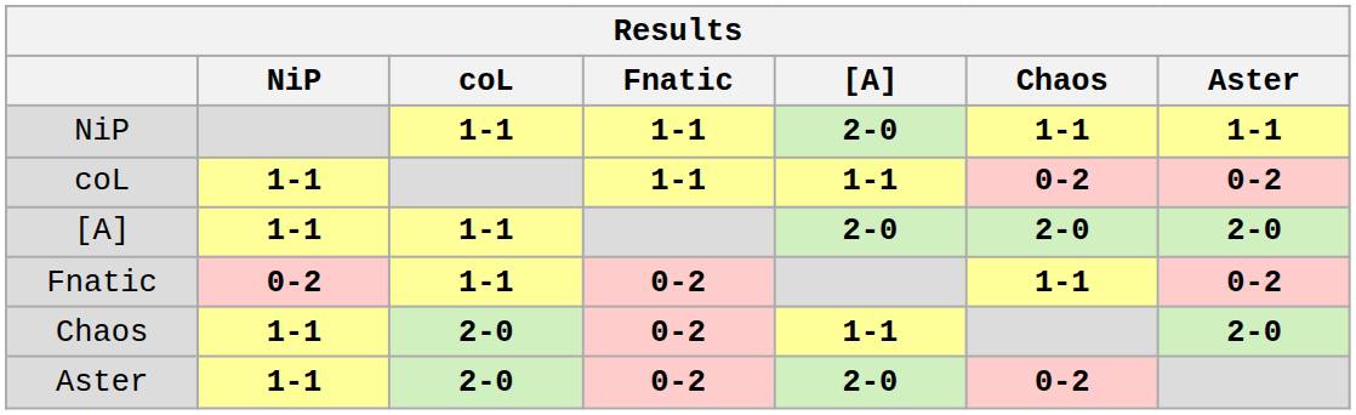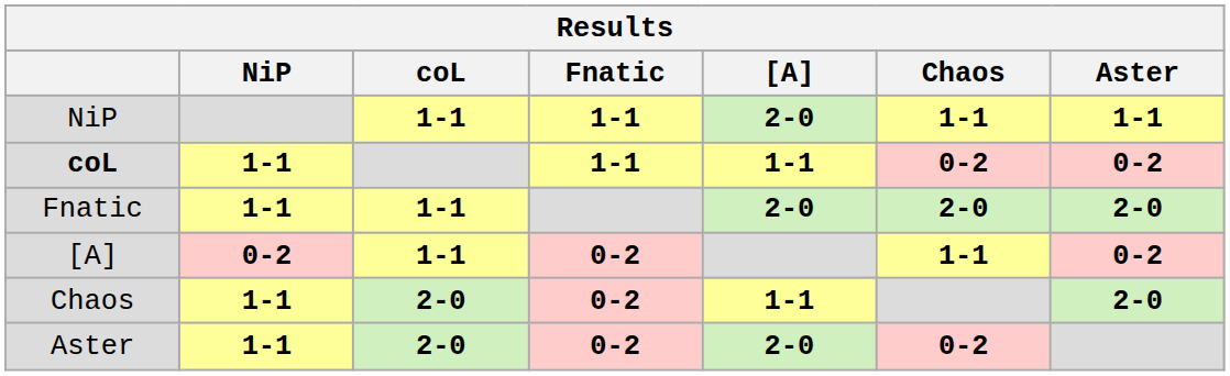row 4 | column 1: normal -> bold
row 5 | column 1: [A] -> Fnatic
row 6 | column 1: Fnatic -> [A]
